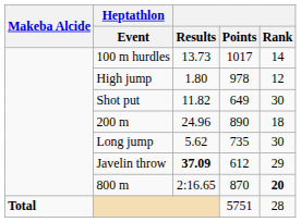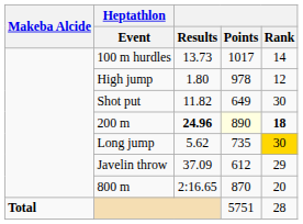200 m | Results: normal -> bold
200 m | Points: no background -> lightyellow background
200 m | Rank: normal -> bold
Long jump | Rank: no background -> gold background
Javelin throw | Results: bold -> normal
800 m | Rank: bold -> normal
